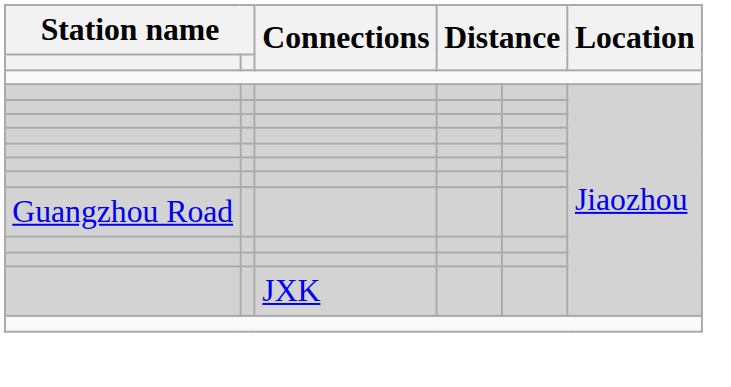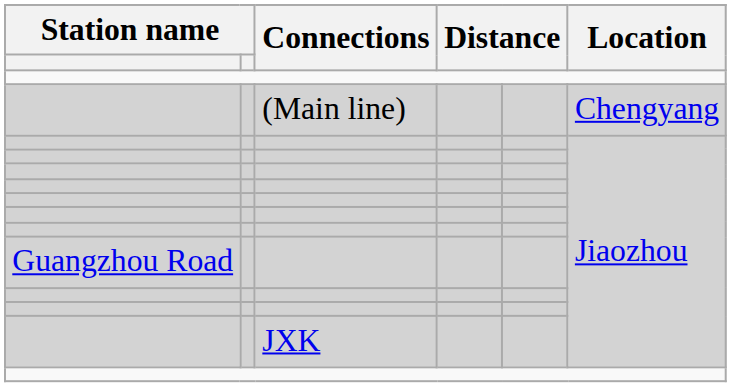+ row: (Main line) | Chengyang
